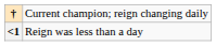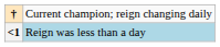<1 | column 2: no background -> lightblue background
